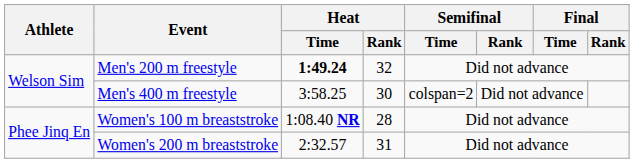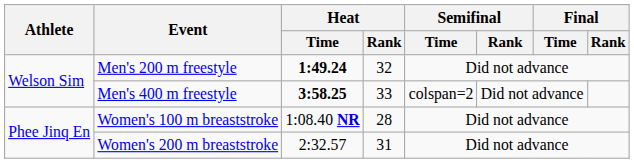Men's 400 m freestyle | Heat / Time: normal -> bold
Men's 400 m freestyle | Heat / Rank: 30 -> 33
